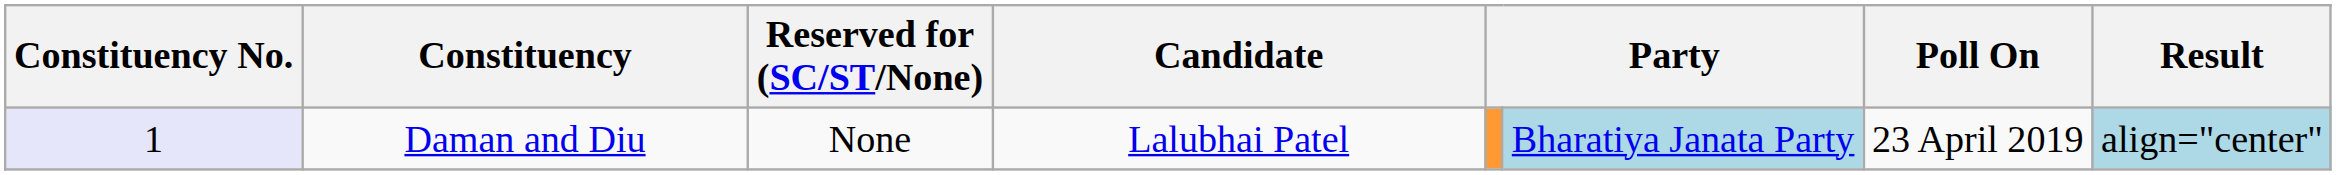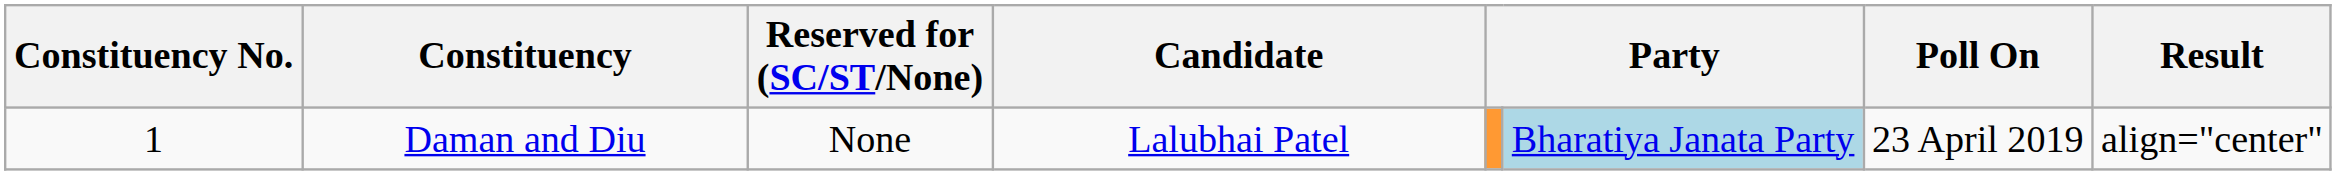Daman and Diu | Constituency No.: lavender background -> no background
Daman and Diu | Result: lightblue background -> no background
